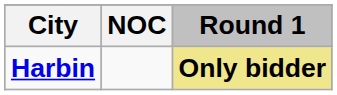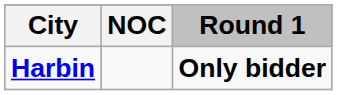Harbin | Round 1: khaki background -> no background
